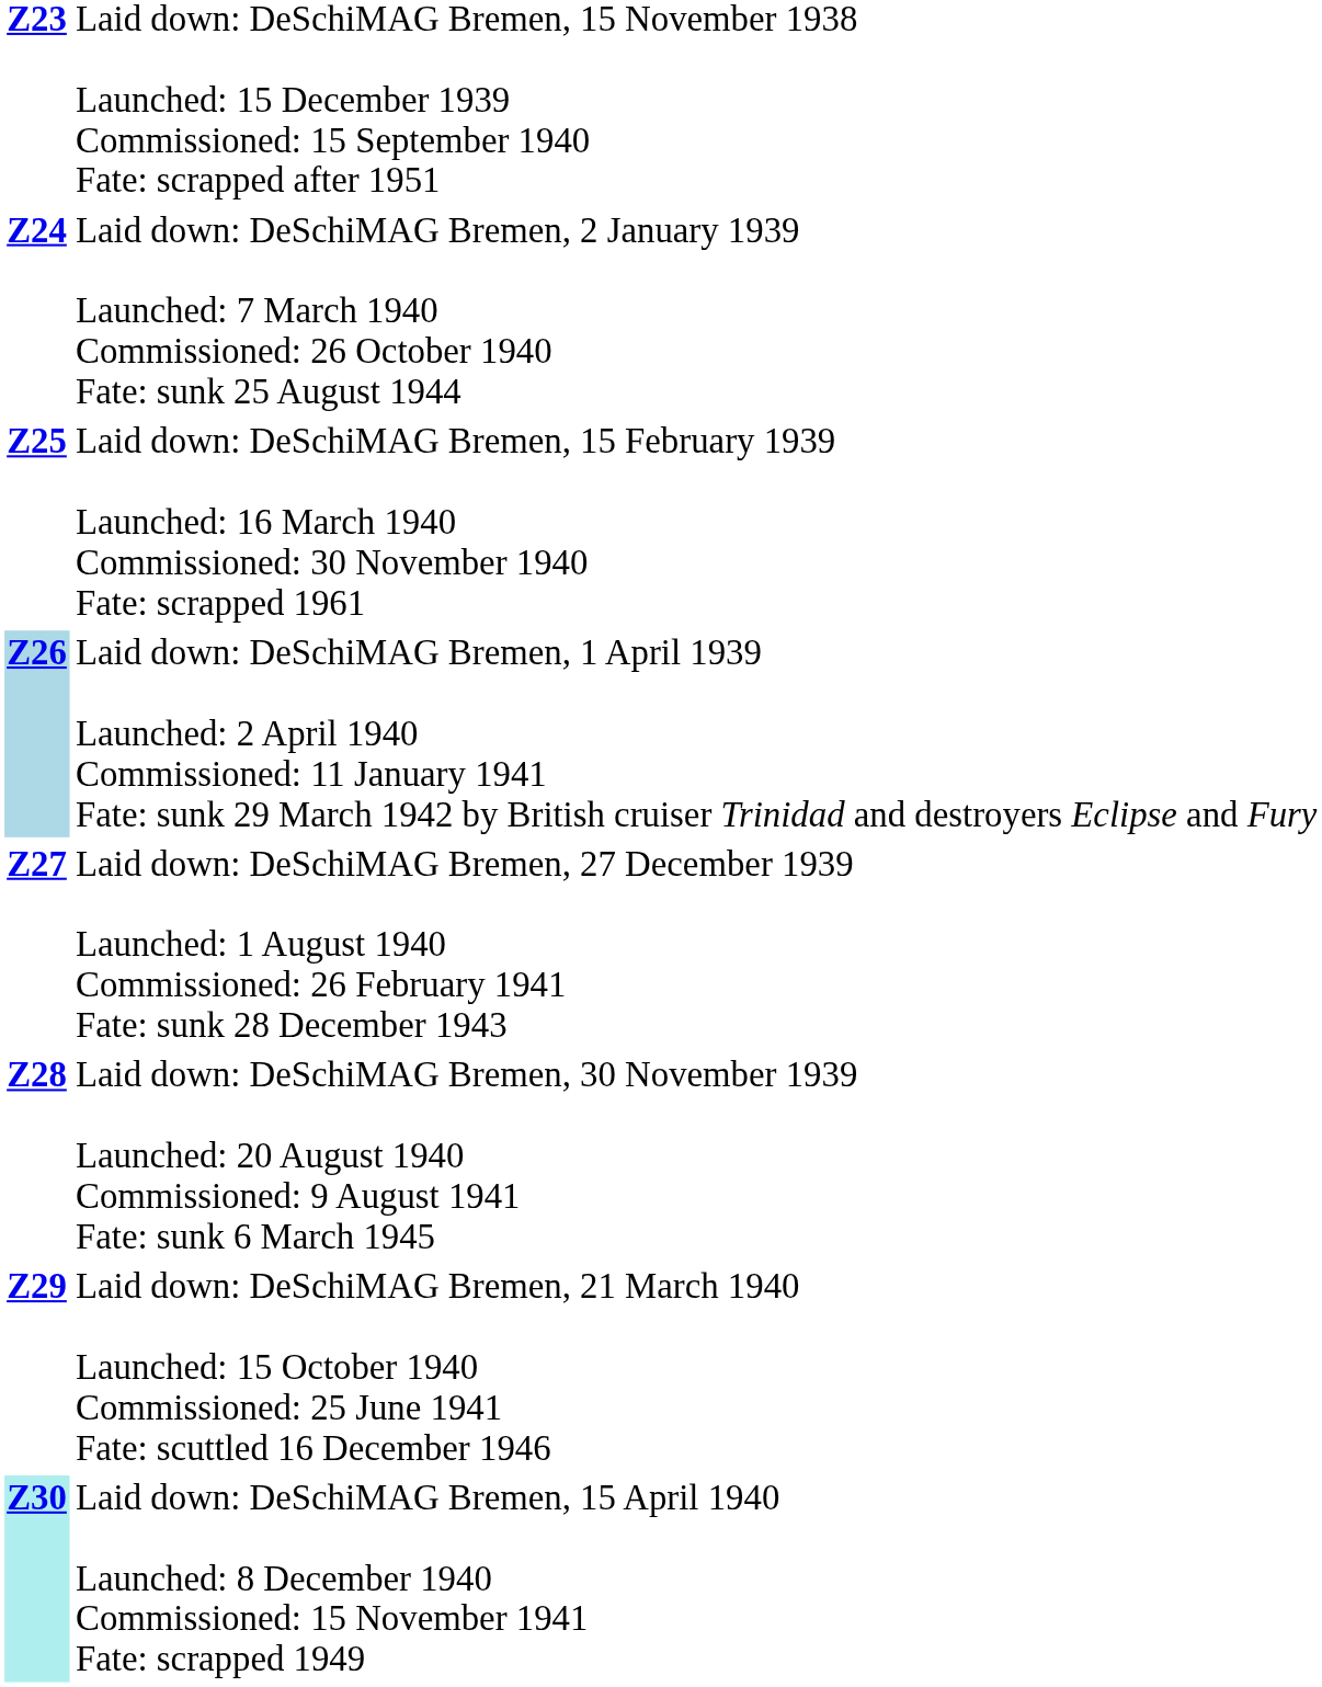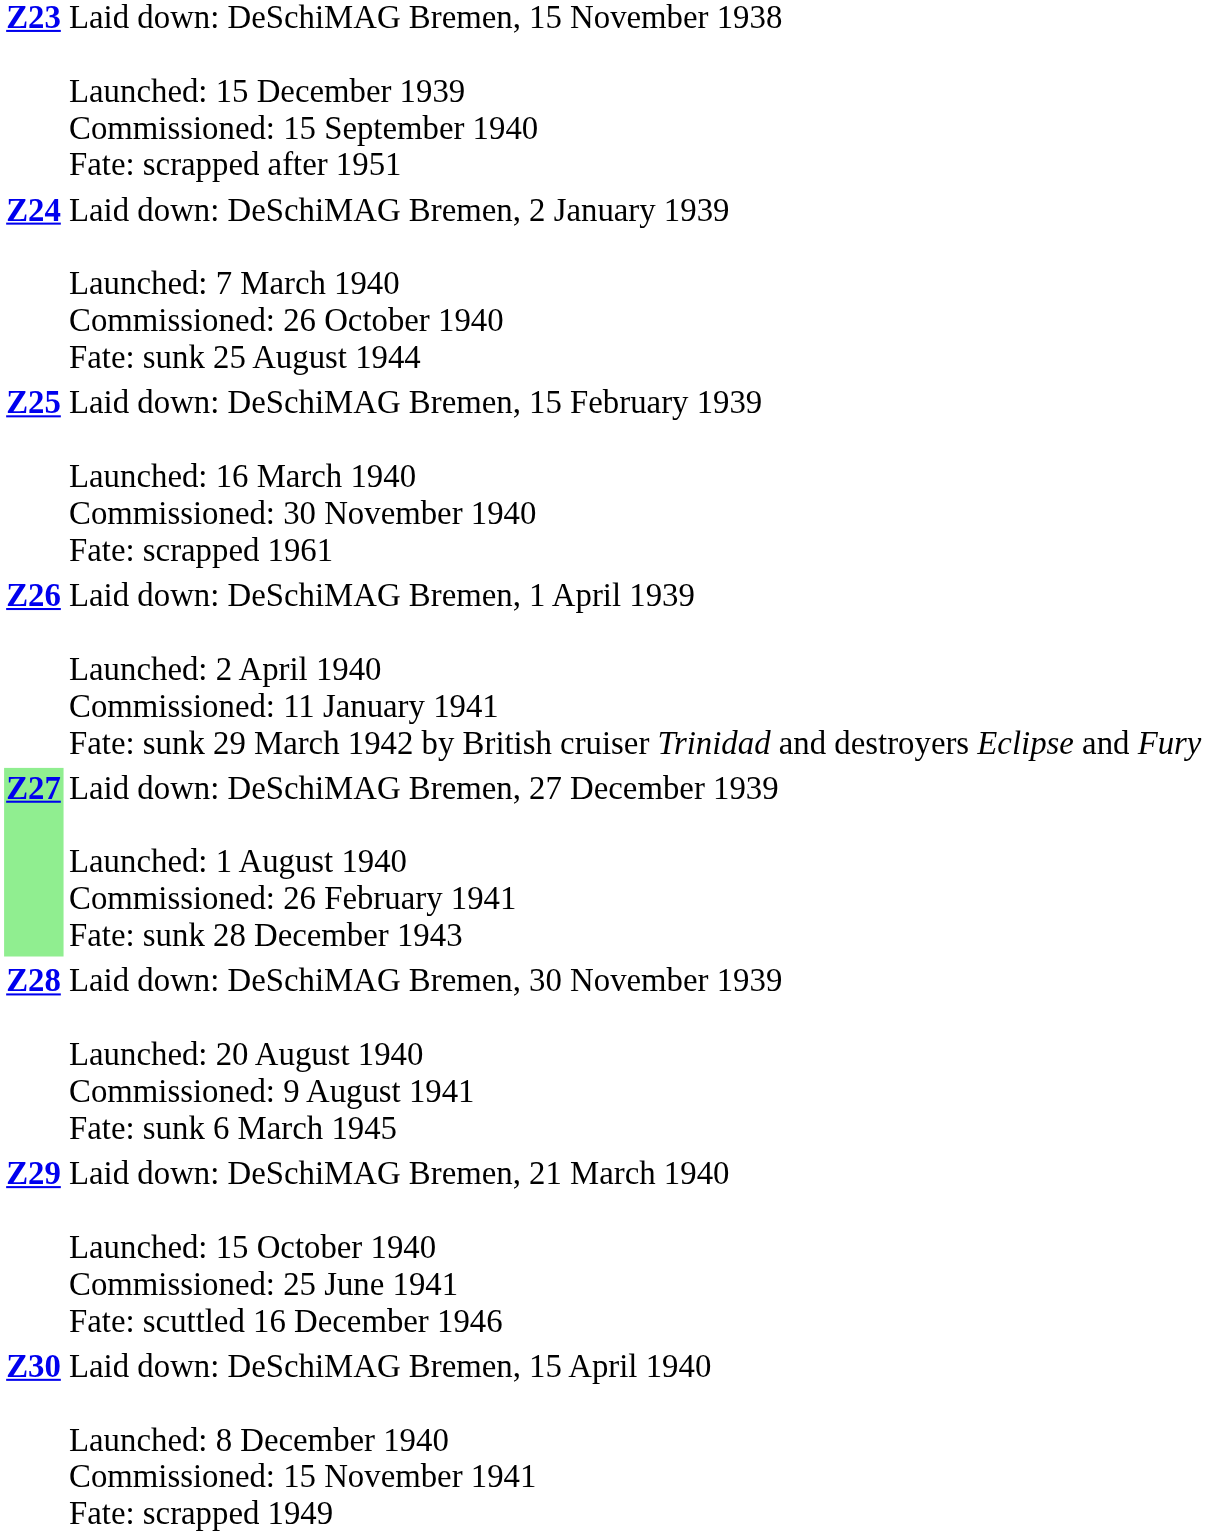row 4 | column 1: lightblue background -> no background
row 5 | column 1: no background -> lightgreen background
row 8 | column 1: paleturquoise background -> no background
